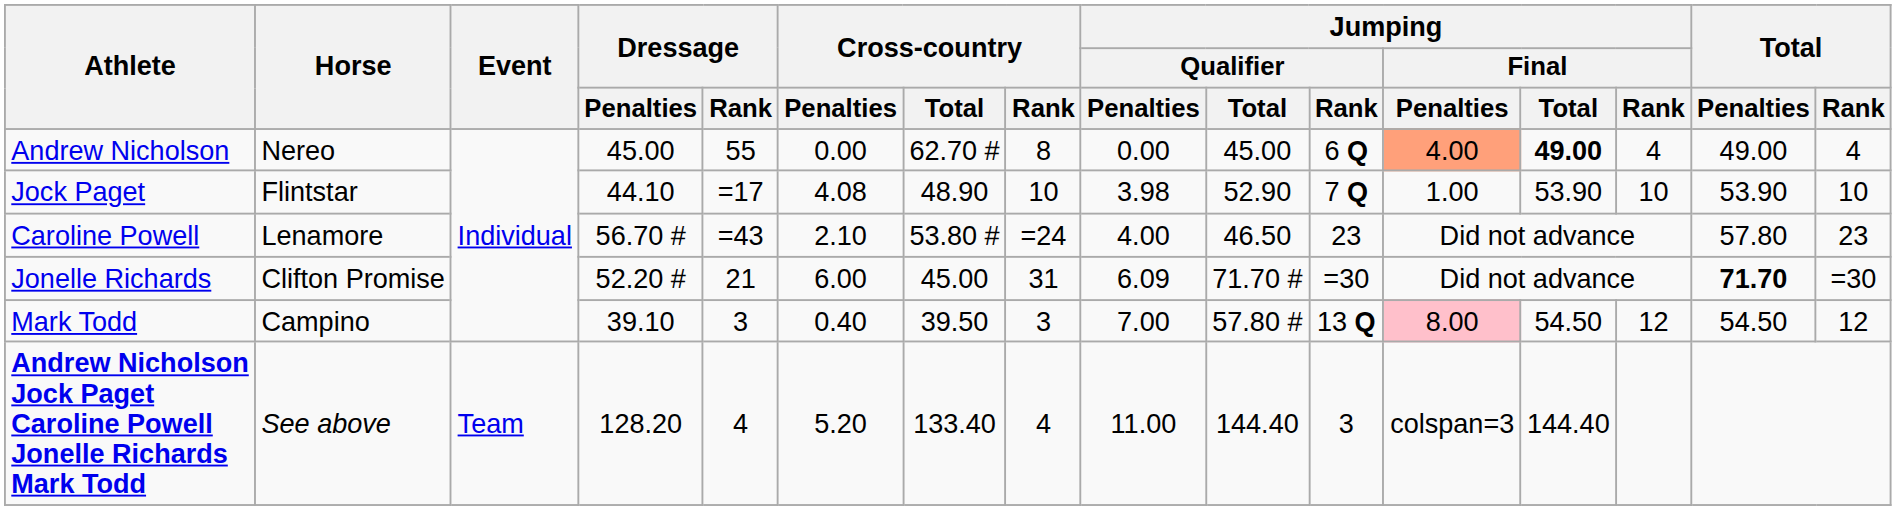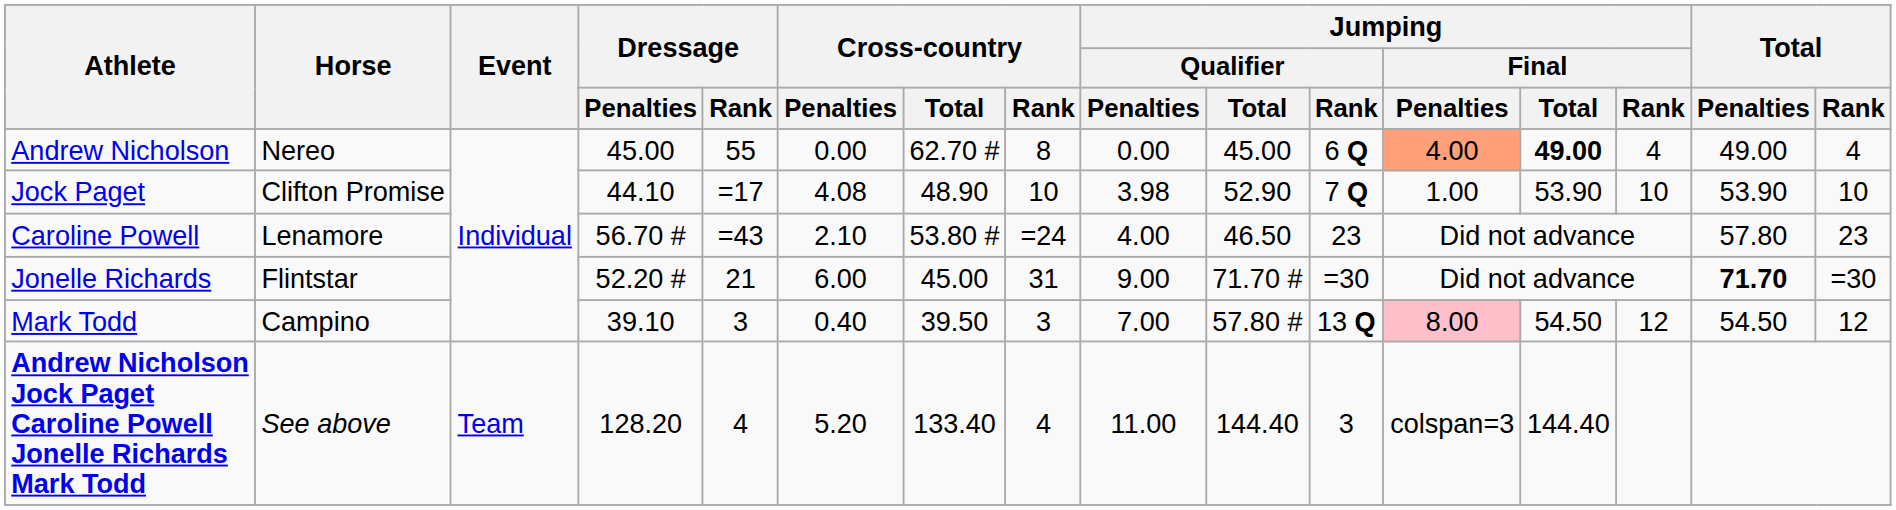Jock Paget | Horse: Flintstar -> Clifton Promise
Jonelle Richards | Horse: Clifton Promise -> Flintstar
Jonelle Richards | Jumping / Qualifier / Penalties: 6.09 -> 9.00
